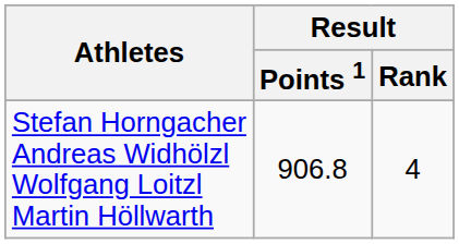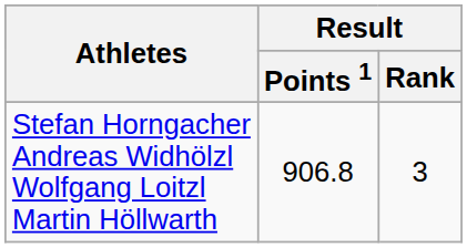row 3 | Result / Rank: 4 -> 3
